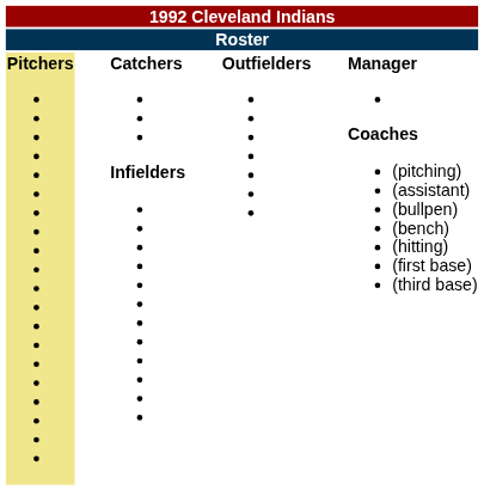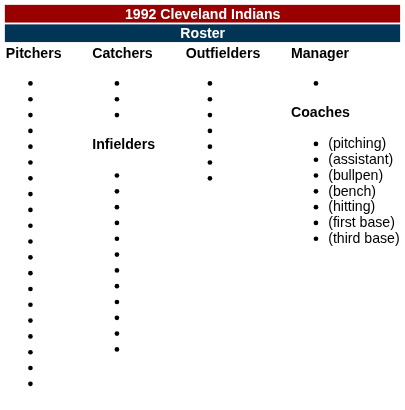Pitchers | column 1: khaki background -> no background
